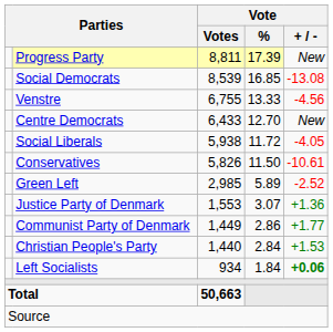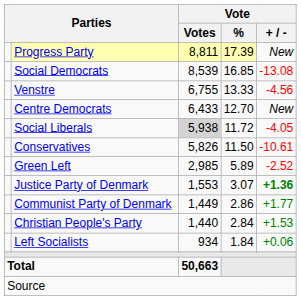Social Liberals | Vote / Votes: no background -> lightgrey background
Justice Party of Denmark | Vote / + / -: normal -> bold
Left Socialists | Vote / + / -: bold -> normal
